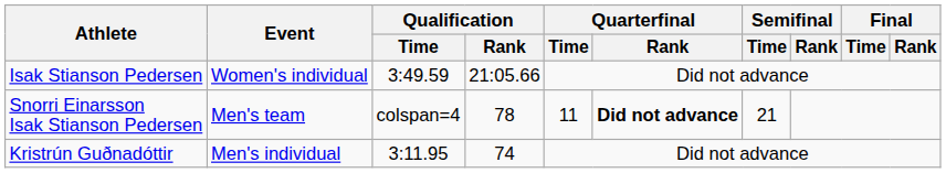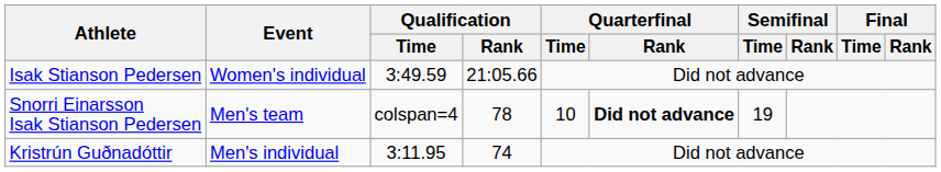Snorri Einarsson Isak Stianson Pedersen | Quarterfinal / Time: 11 -> 10
Snorri Einarsson Isak Stianson Pedersen | Semifinal / Time: 21 -> 19
